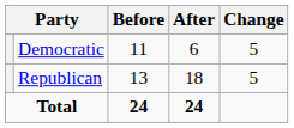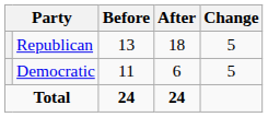rows swapped: Republican <-> Democratic
